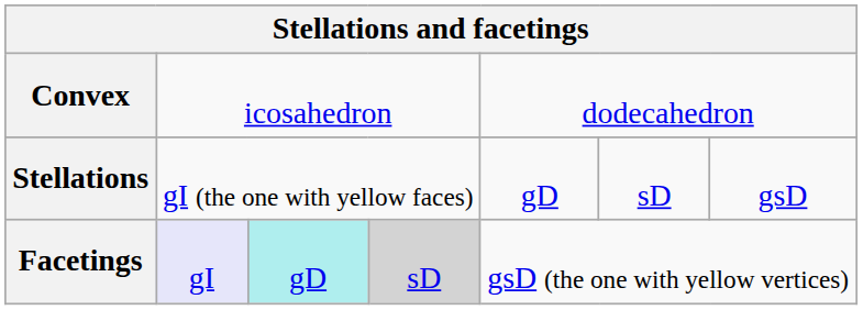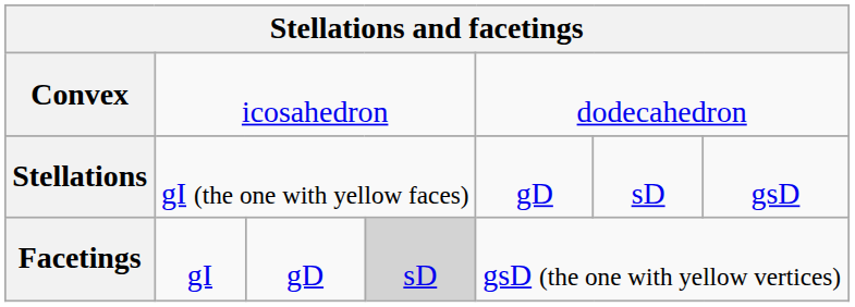Facetings | column 2: lavender background -> no background
Facetings | column 3: paleturquoise background -> no background
